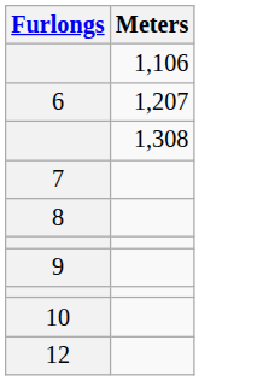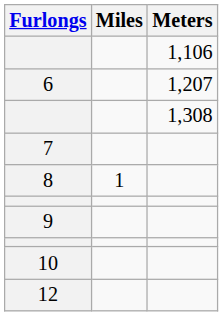+ column: Miles | 1
